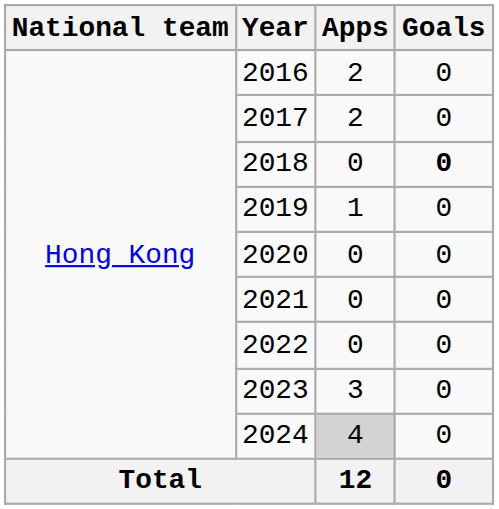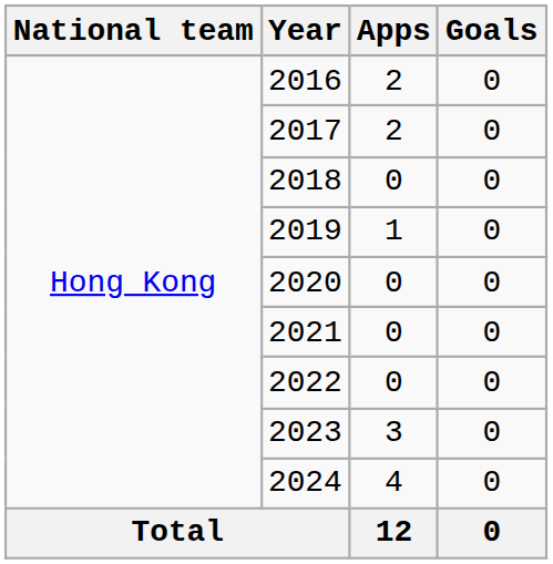2018 | Goals: bold -> normal
2024 | Apps: lightgrey background -> no background
